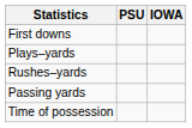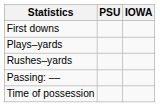- row: Passing yards
+ row: Passing: ––
